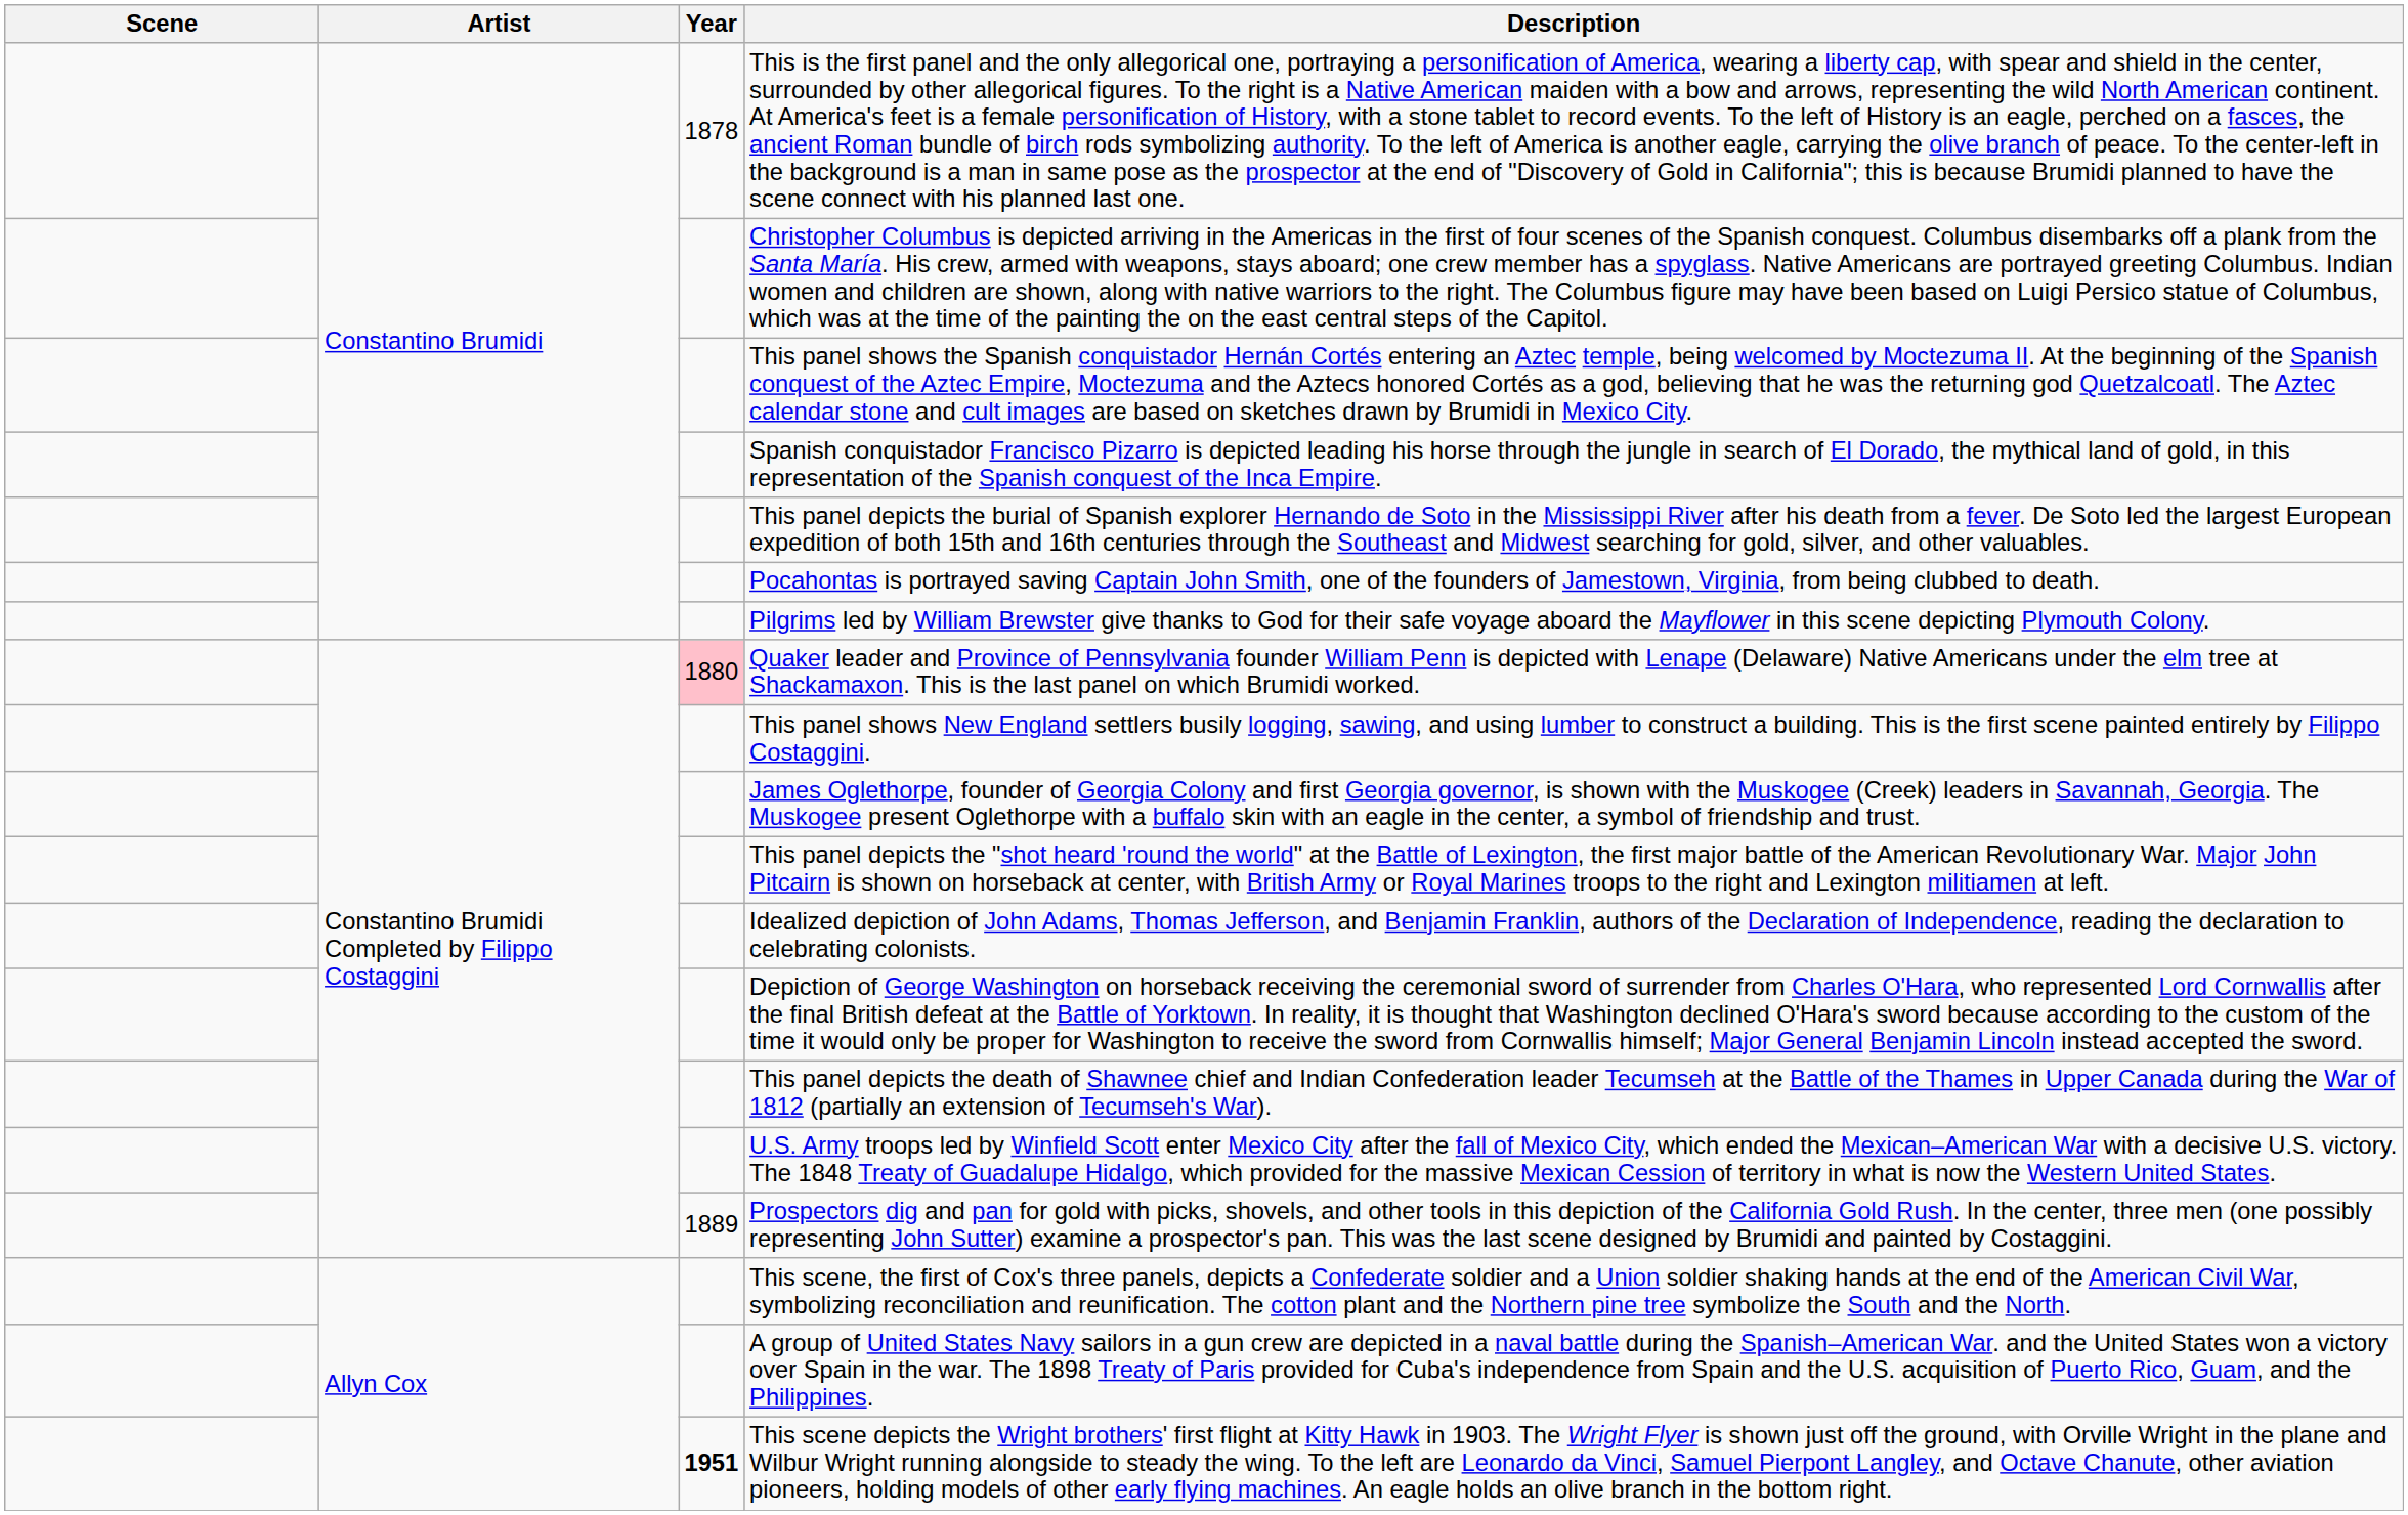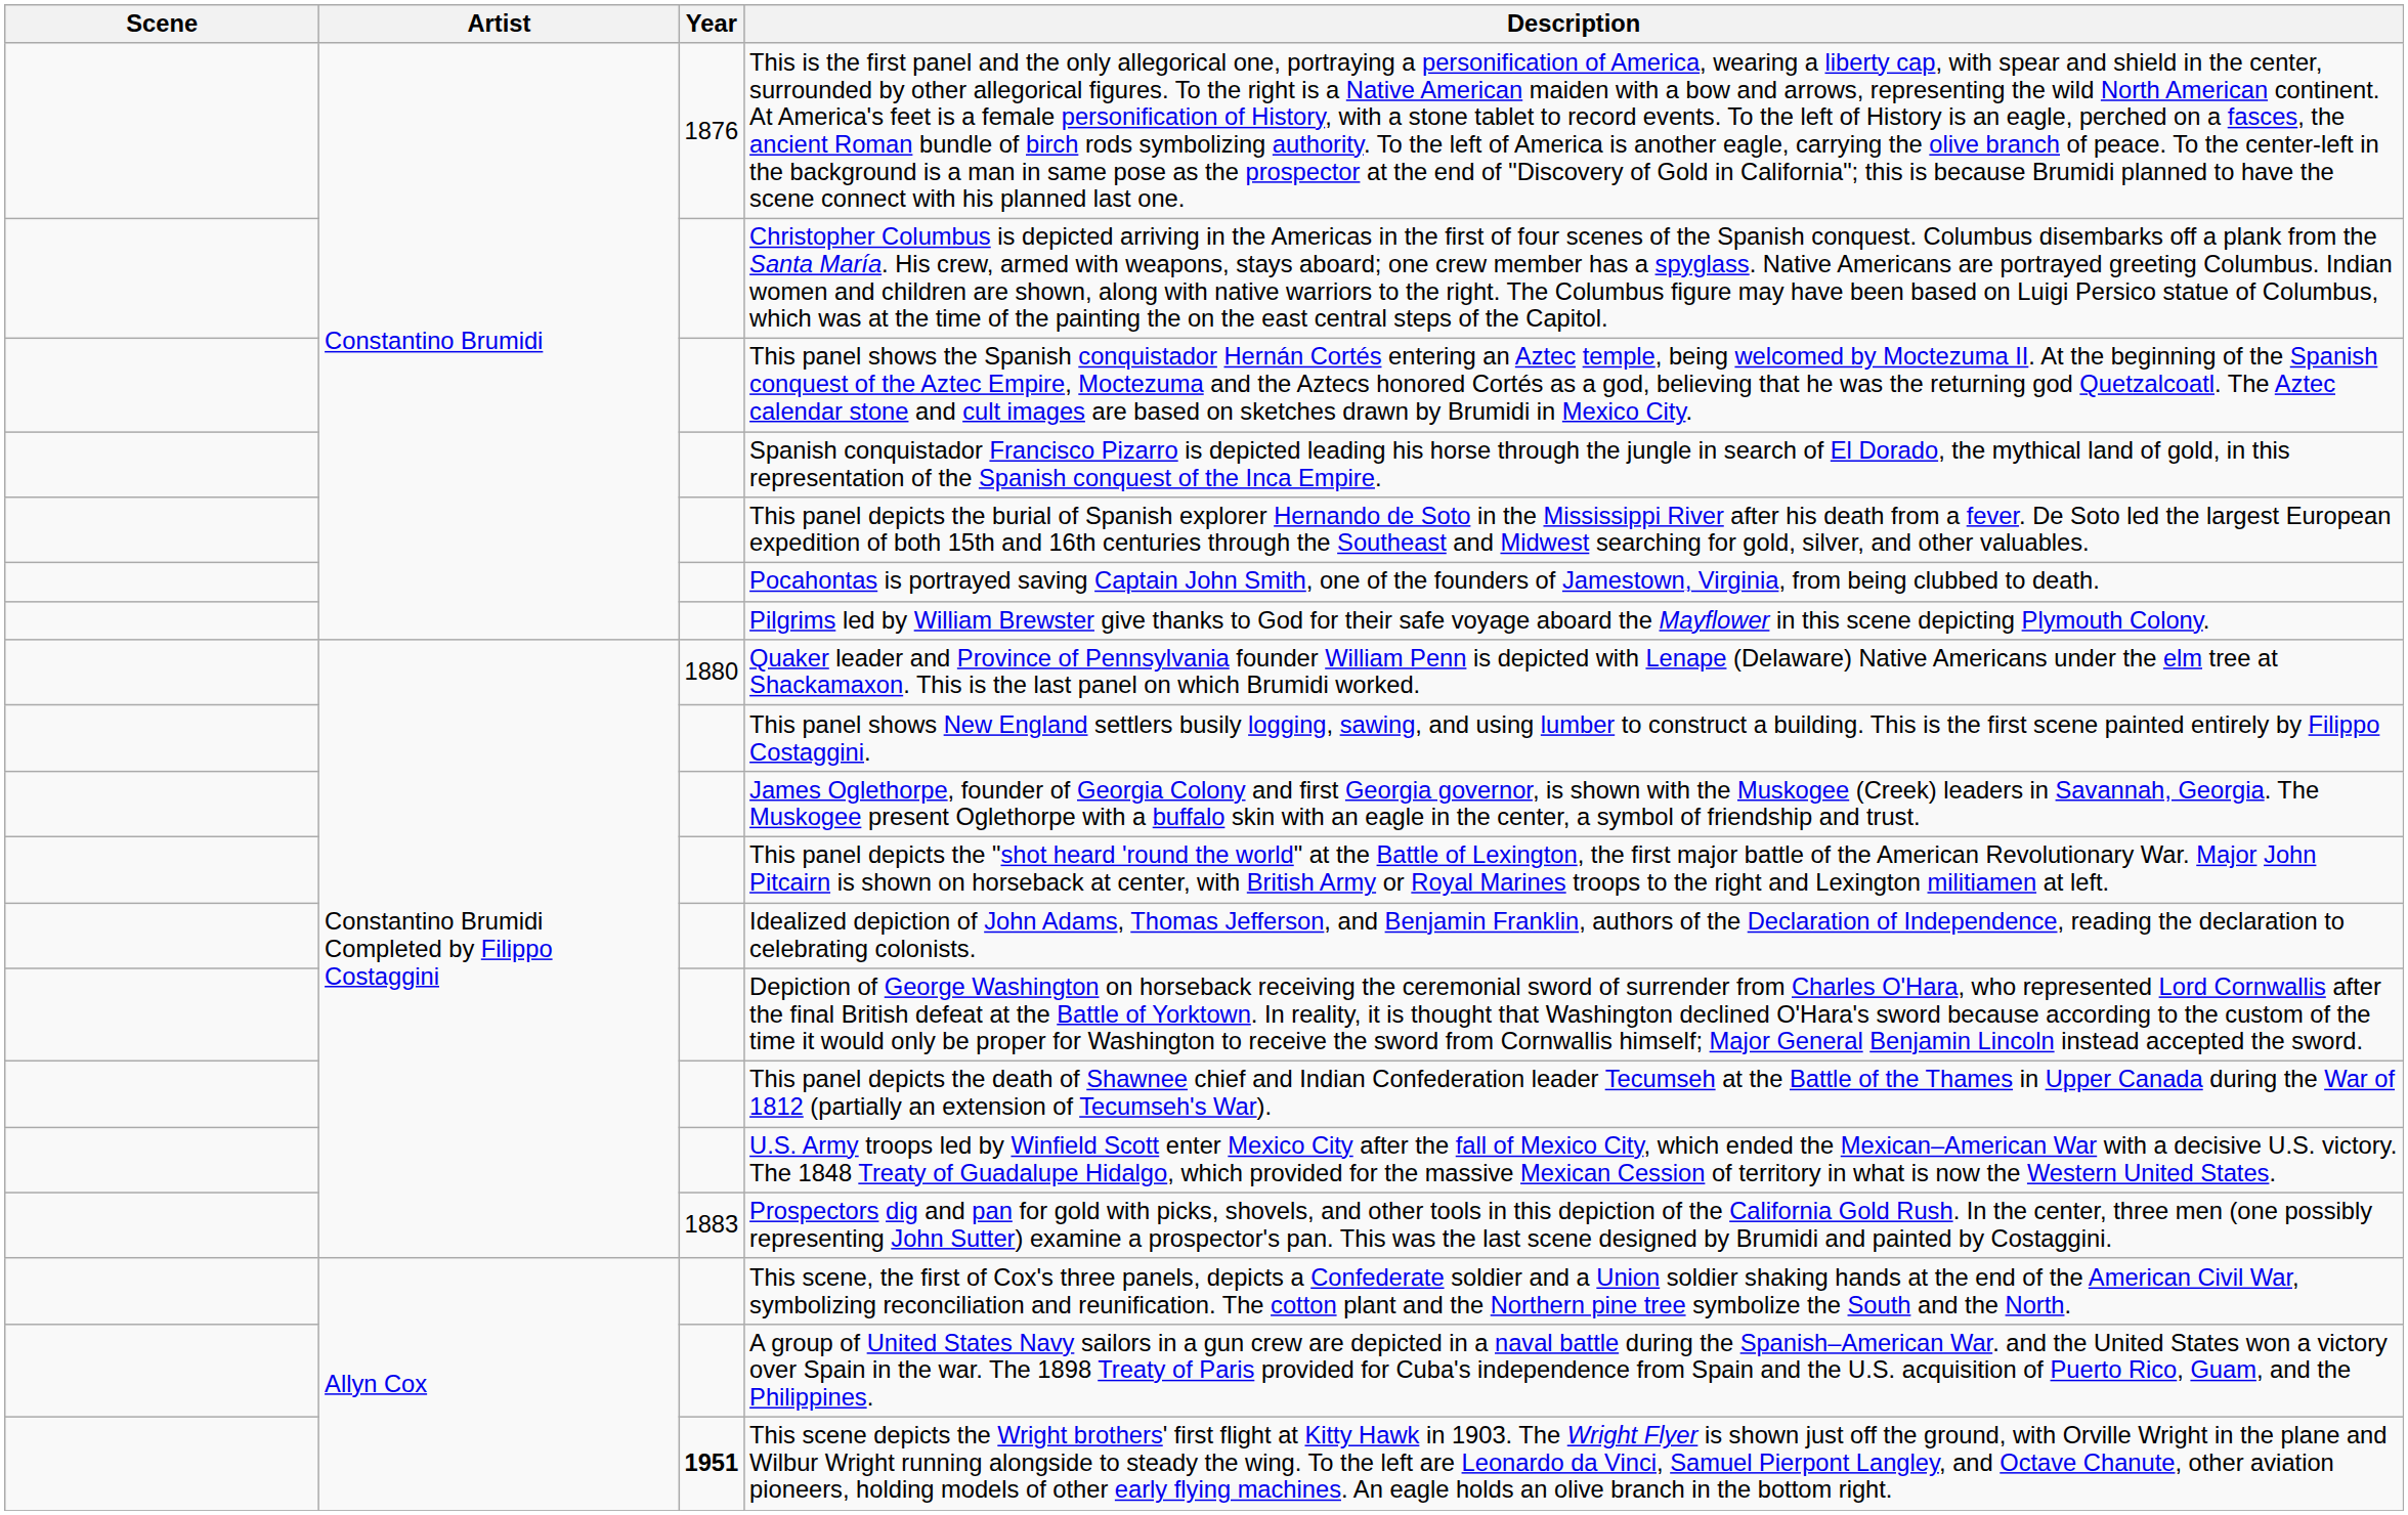row 2 | Year: 1878 -> 1876
row 9 | Year: pink background -> no background
row 17 | Year: 1889 -> 1883
